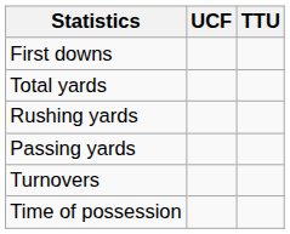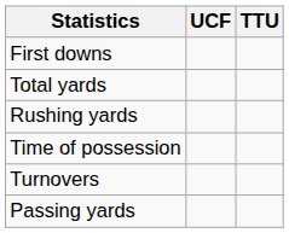rows swapped: Passing yards <-> Time of possession
